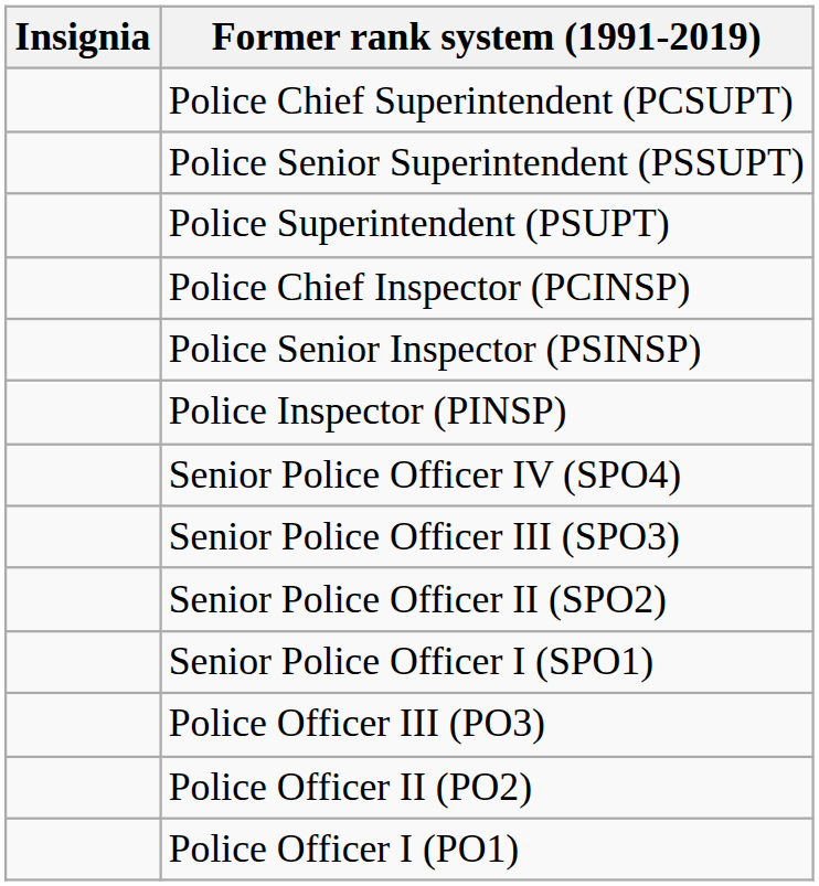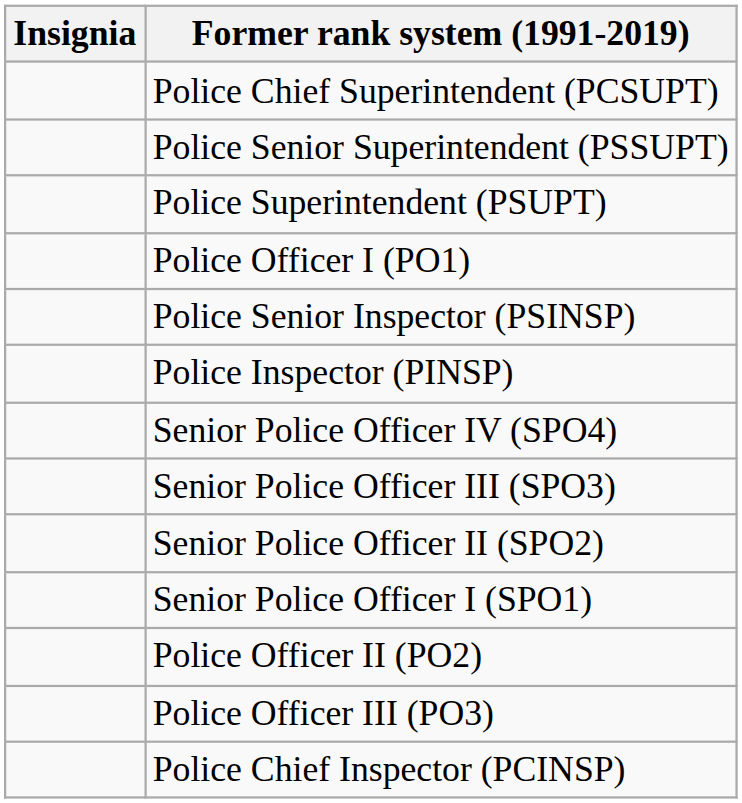rows swapped: Police Chief Inspector (PCINSP) <-> Police Officer I (PO1)
rows swapped: Police Officer III (PO3) <-> Police Officer II (PO2)
